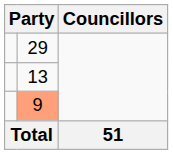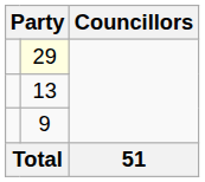29 | column 2: no background -> lightyellow background
9 | column 2: lightsalmon background -> no background
